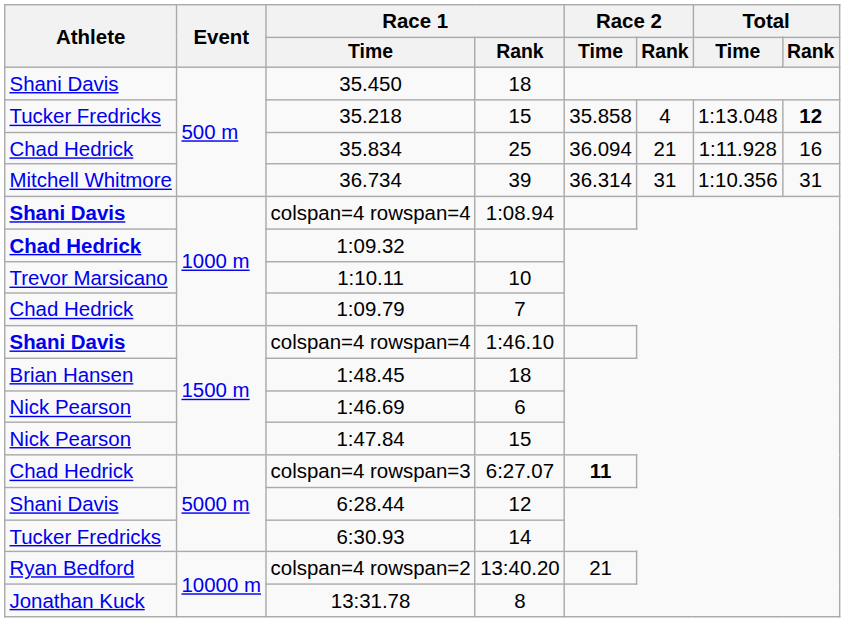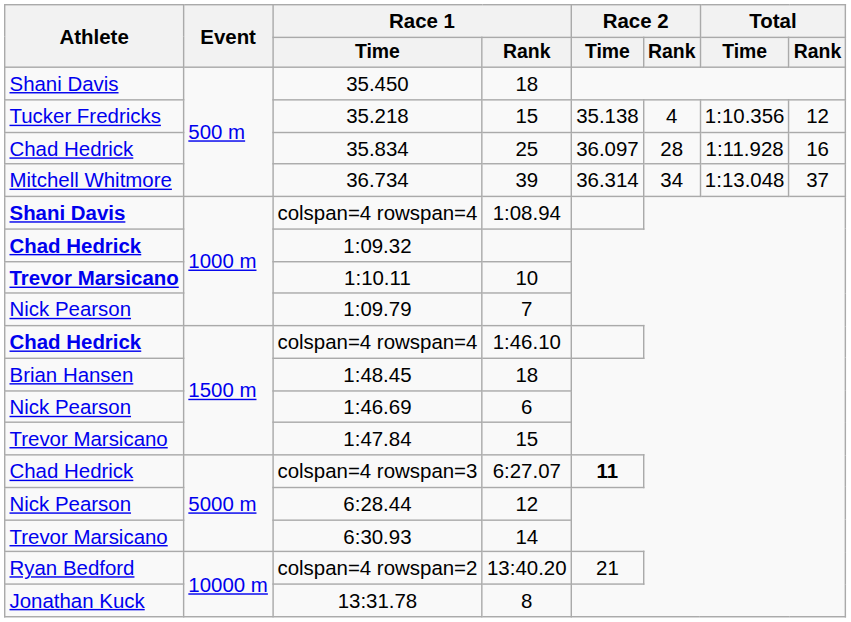35.218 | Race 2 / Time: 35.858 -> 35.138
35.218 | Total / Time: 1:13.048 -> 1:10.356
35.218 | Total / Rank: bold -> normal
35.834 | Race 2 / Time: 36.094 -> 36.097
35.834 | Race 2 / Rank: 21 -> 28
36.734 | Race 2 / Rank: 31 -> 34
36.734 | Total / Time: 1:10.356 -> 1:13.048
36.734 | Total / Rank: 31 -> 37
1:10.11 | Athlete: normal -> bold
1:09.79 | Athlete: Chad Hedrick -> Nick Pearson
colspan=4 rowspan=4 / 1:46.10 | Athlete: Shani Davis -> Chad Hedrick
1:47.84 | Athlete: Nick Pearson -> Trevor Marsicano
6:28.44 | Athlete: Shani Davis -> Nick Pearson
6:30.93 | Athlete: Tucker Fredricks -> Trevor Marsicano
